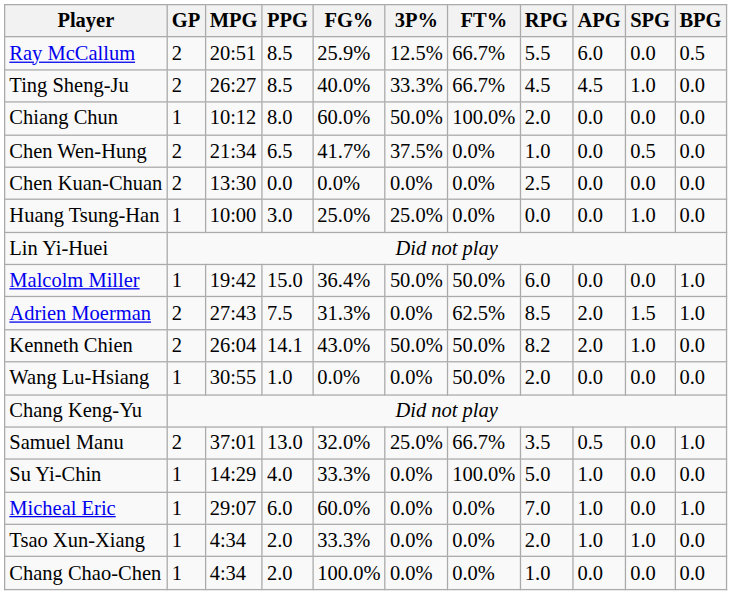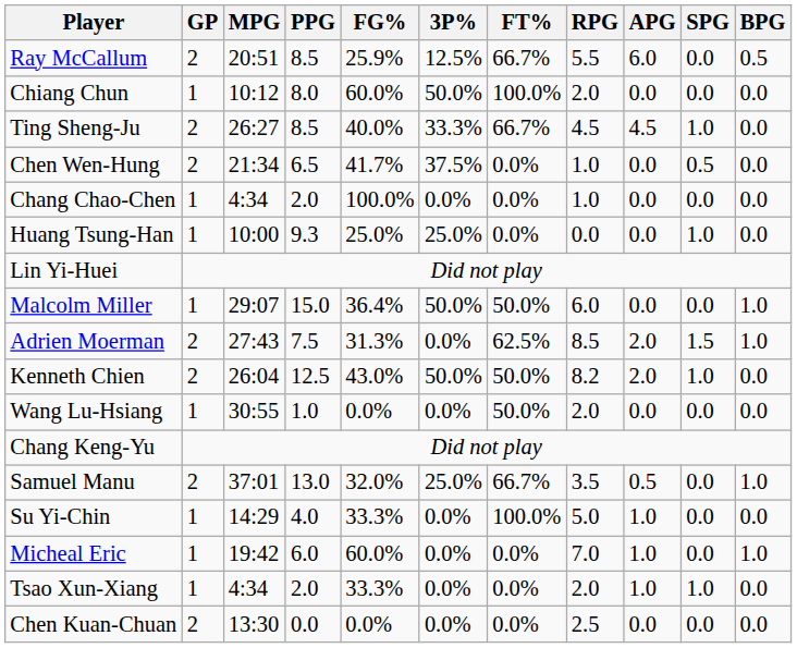rows swapped: Ting Sheng-Ju <-> Chiang Chun
rows swapped: Chang Chao-Chen <-> Chen Kuan-Chuan
Huang Tsung-Han | PPG: 3.0 -> 9.3
Malcolm Miller | MPG: 19:42 -> 29:07
Kenneth Chien | PPG: 14.1 -> 12.5
Micheal Eric | MPG: 29:07 -> 19:42
